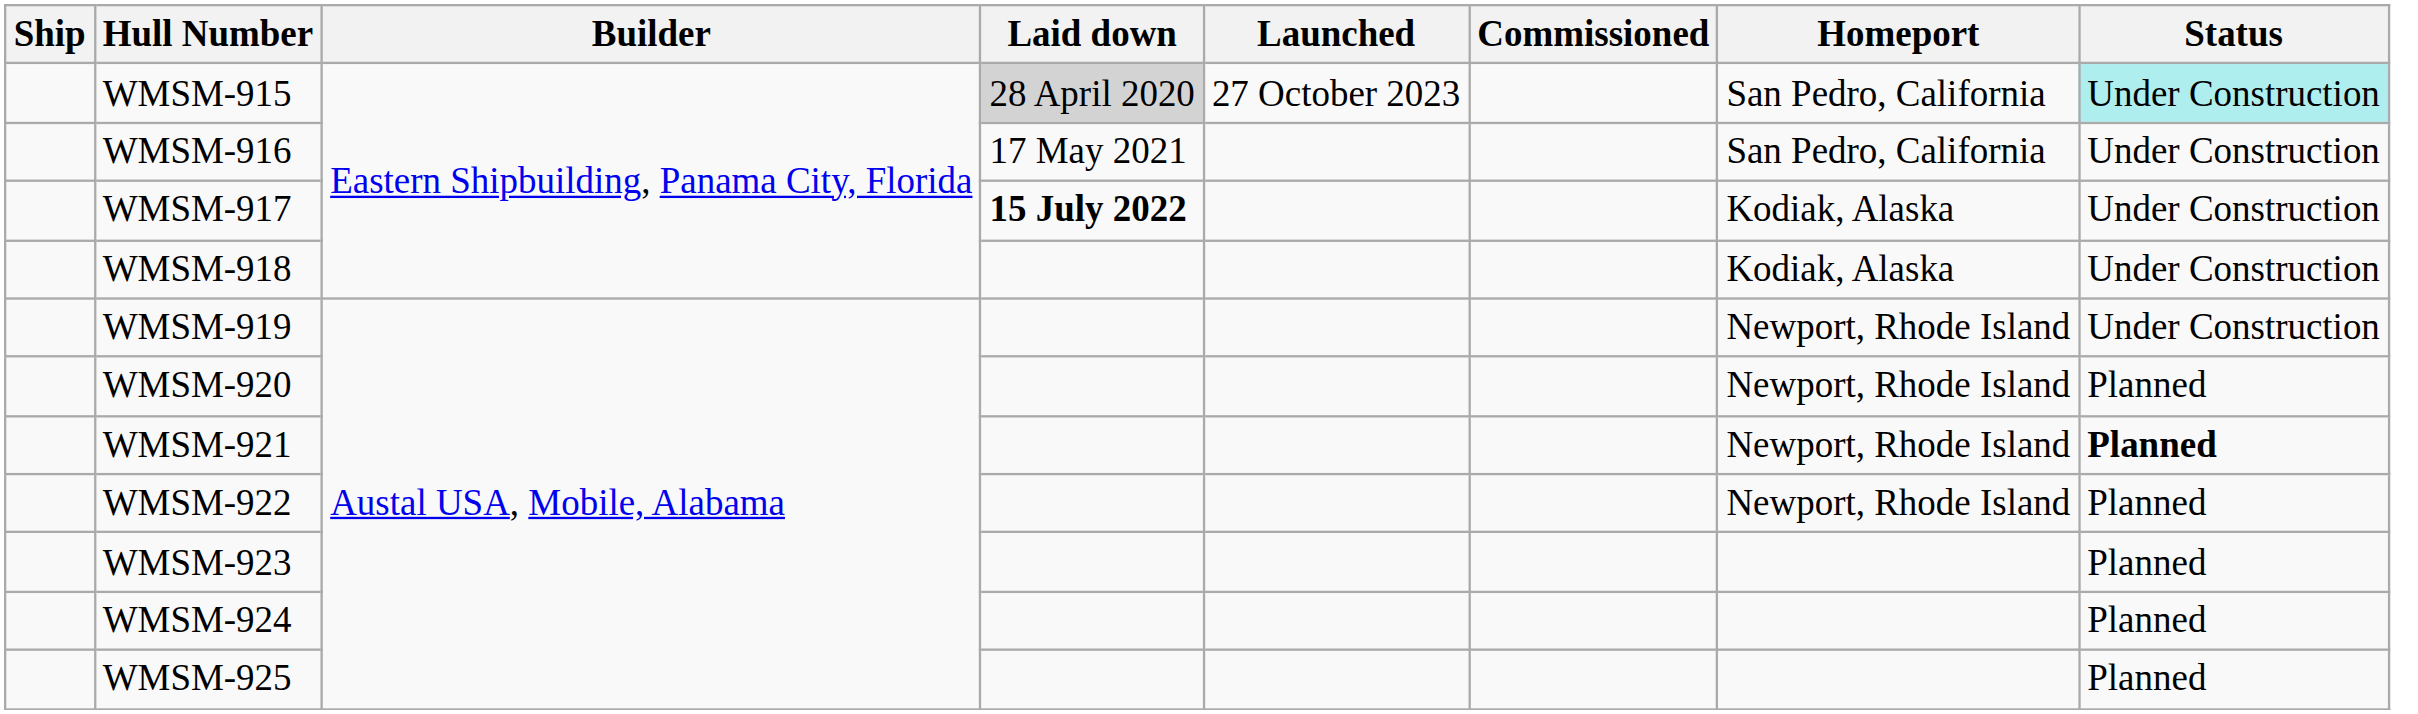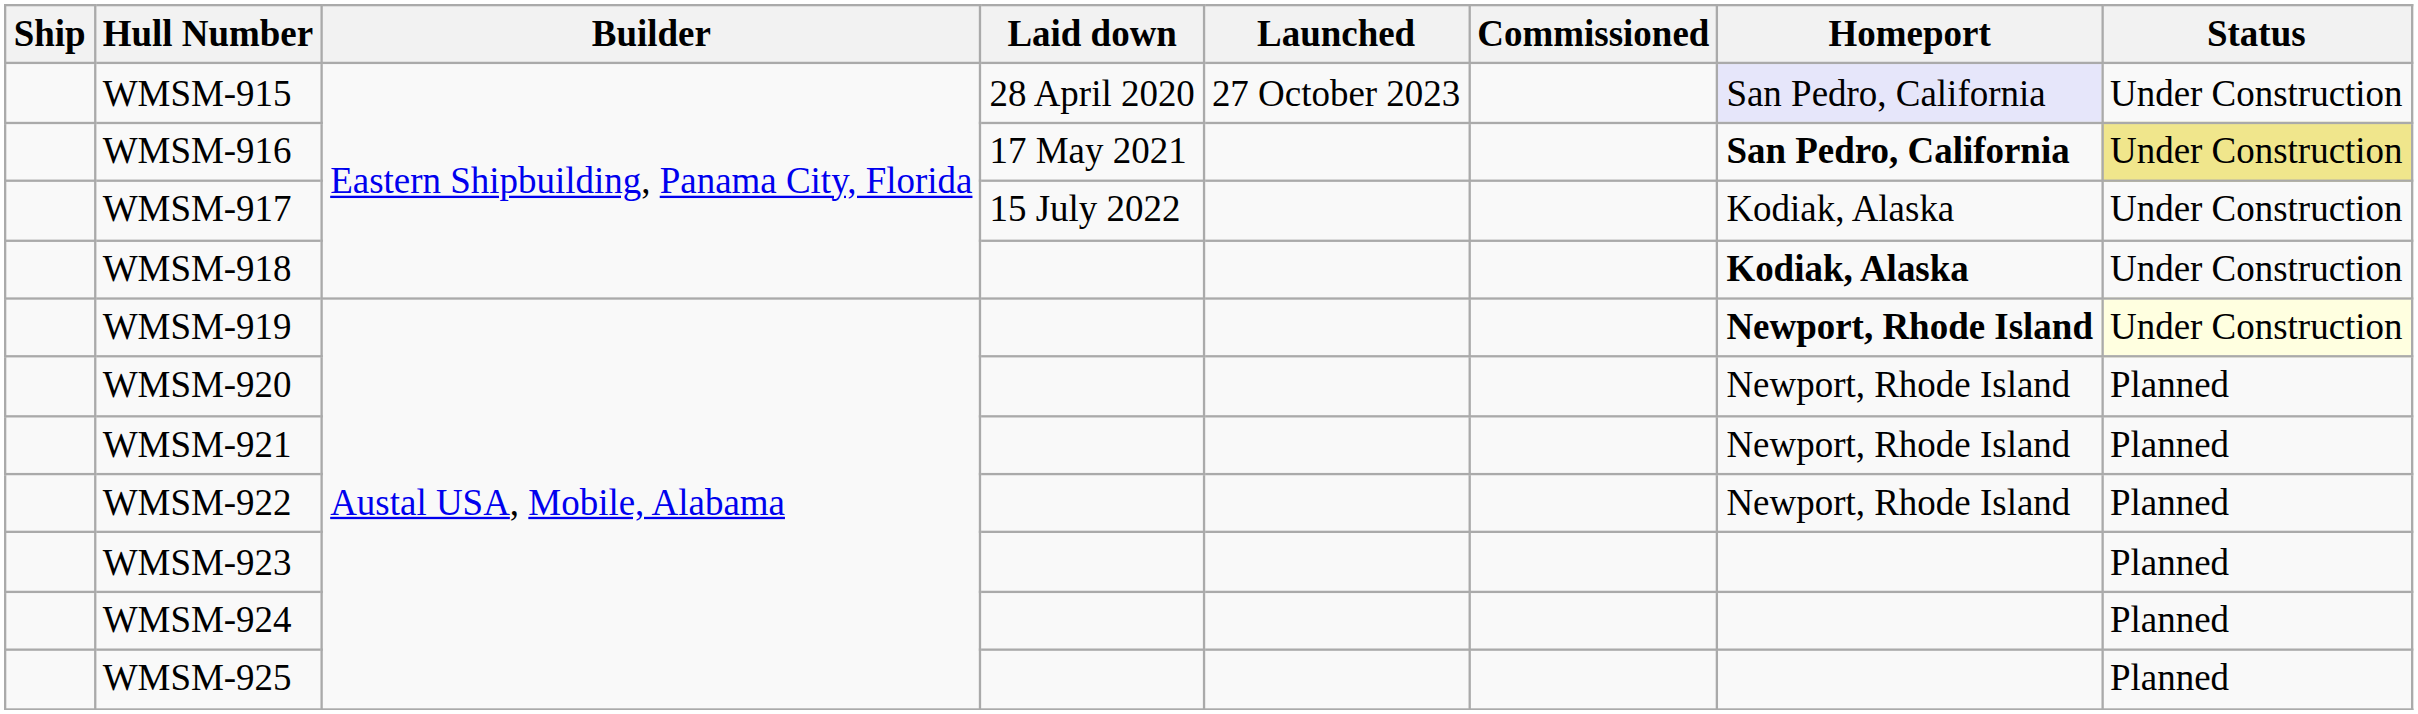WMSM-915 | Laid down: lightgrey background -> no background
WMSM-915 | Homeport: no background -> lavender background
WMSM-915 | Status: paleturquoise background -> no background
WMSM-916 | Homeport: normal -> bold
WMSM-916 | Status: no background -> khaki background
WMSM-917 | Laid down: bold -> normal
WMSM-918 | Homeport: normal -> bold
WMSM-919 | Homeport: normal -> bold
WMSM-919 | Status: no background -> lightyellow background
WMSM-921 | Status: bold -> normal
